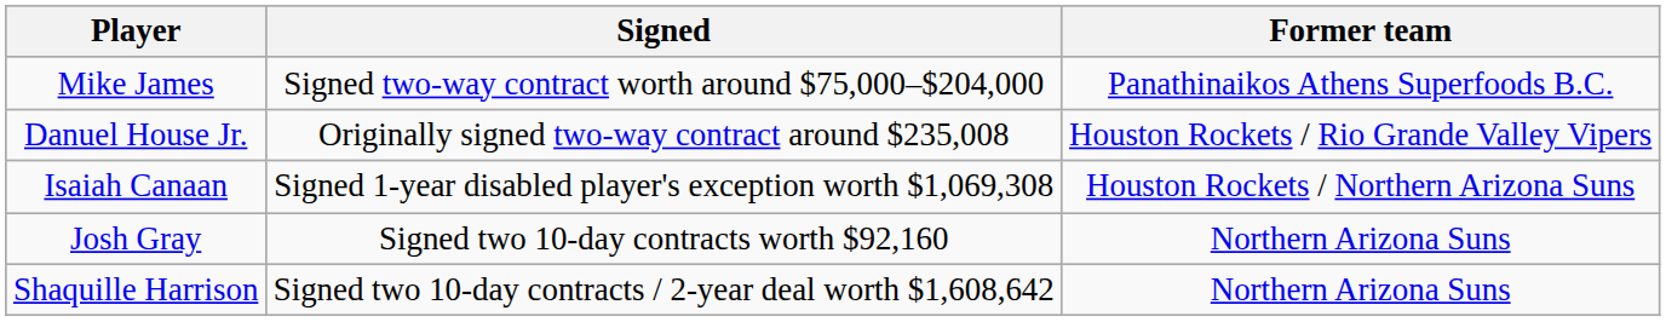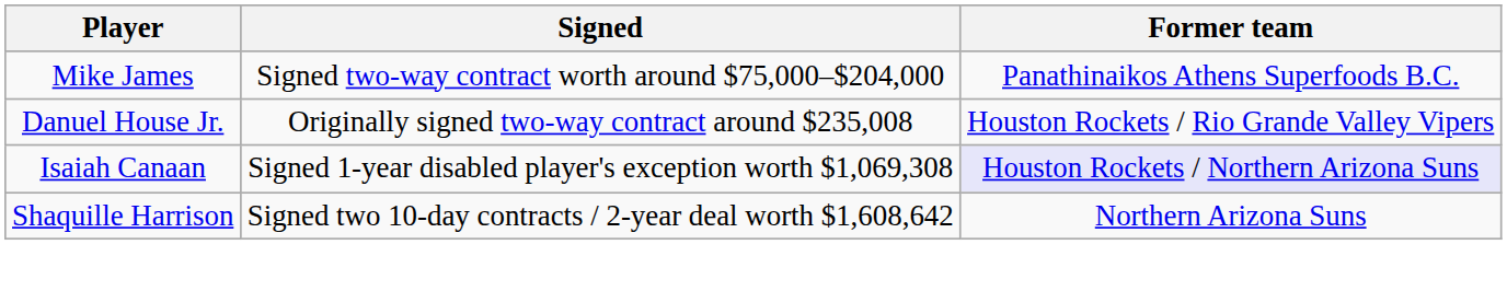Isaiah Canaan | Former team: no background -> lavender background
- row: Josh Gray | Signed two 10-day contracts worth $92,160 | Northern Arizona Suns
